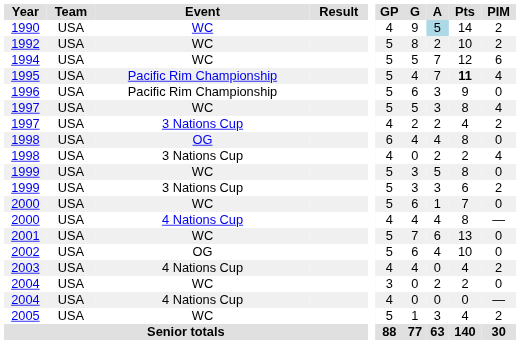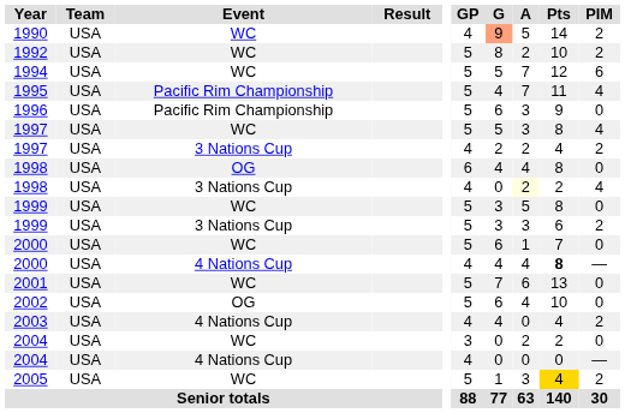1990 | G: no background -> lightsalmon background
1990 | A: lightblue background -> no background
1995 | Pts: bold -> normal
1998 / 3 Nations Cup | A: no background -> lightyellow background
2000 / 4 Nations Cup | Pts: normal -> bold
2005 | Pts: no background -> gold background
